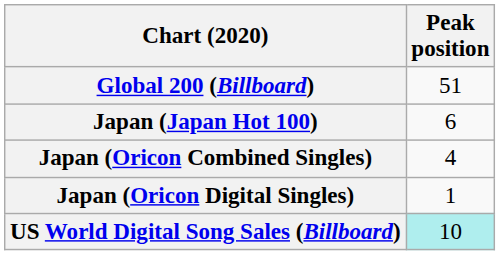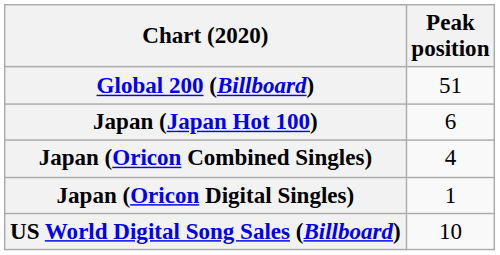US World Digital Song Sales (Billboard) | Peak position: paleturquoise background -> no background
